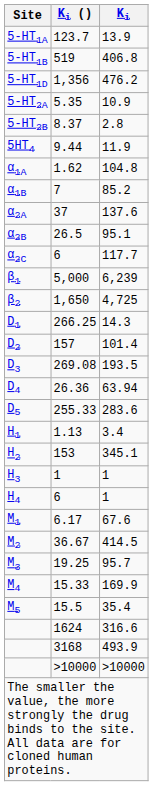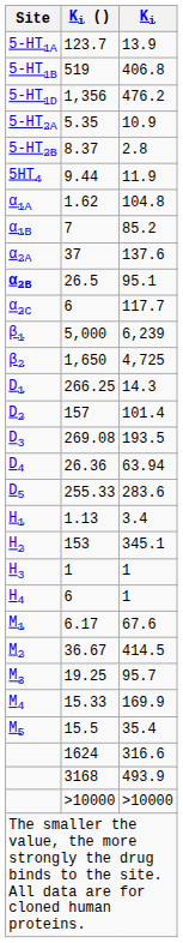26.5 | Site: normal -> bold
